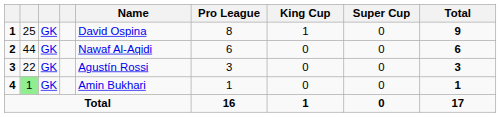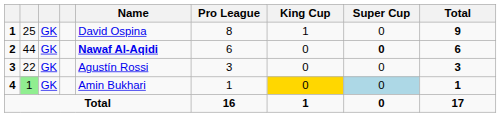2 | Name: normal -> bold
2 | Super Cup: normal -> bold
4 | King Cup: no background -> gold background
4 | Super Cup: no background -> lightblue background
